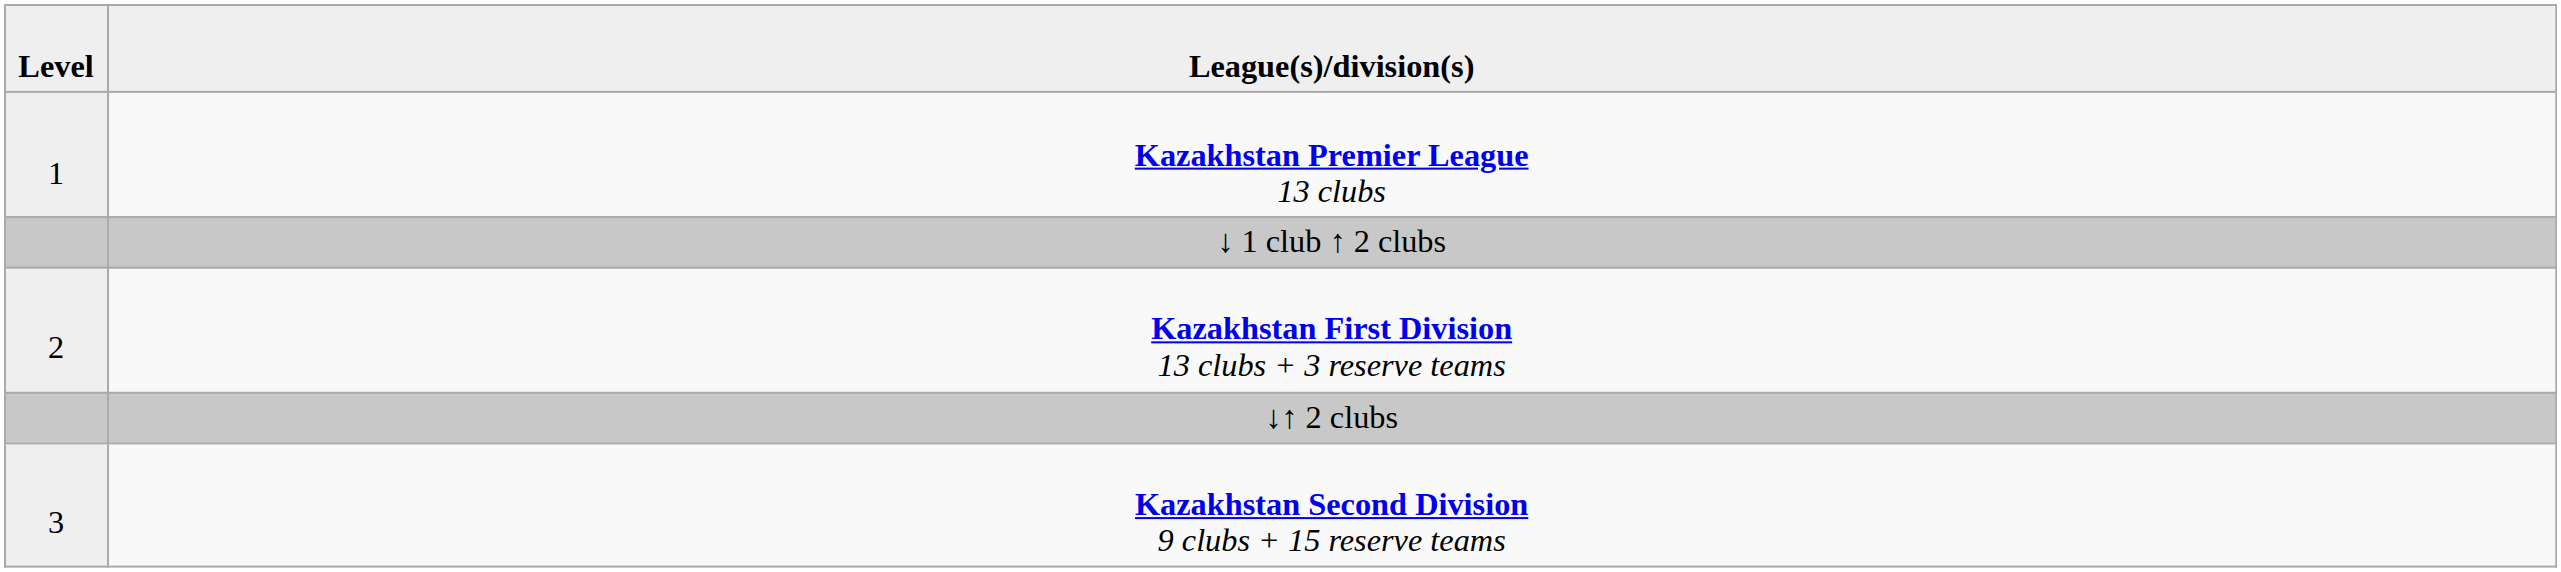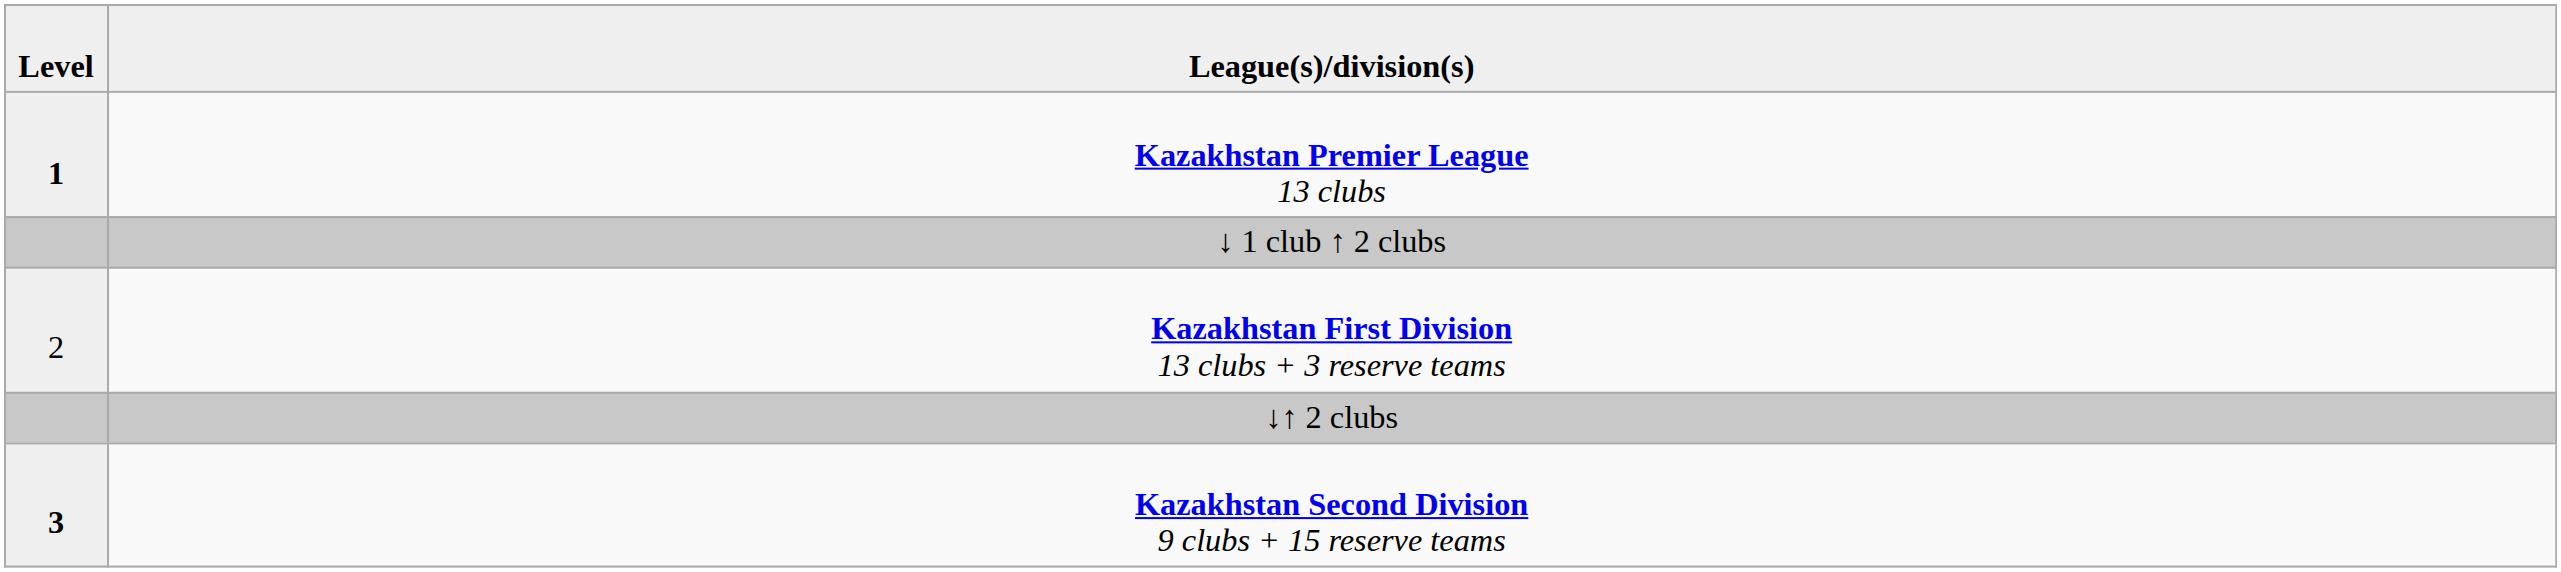Kazakhstan Premier League 13 clubs | column 1: normal -> bold
Kazakhstan Second Division 9 clubs + 15 reserve teams | column 1: normal -> bold
